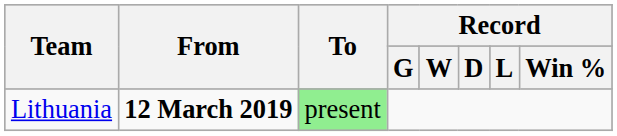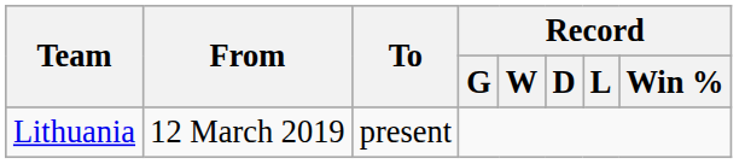Lithuania | From: bold -> normal
Lithuania | To: lightgreen background -> no background
